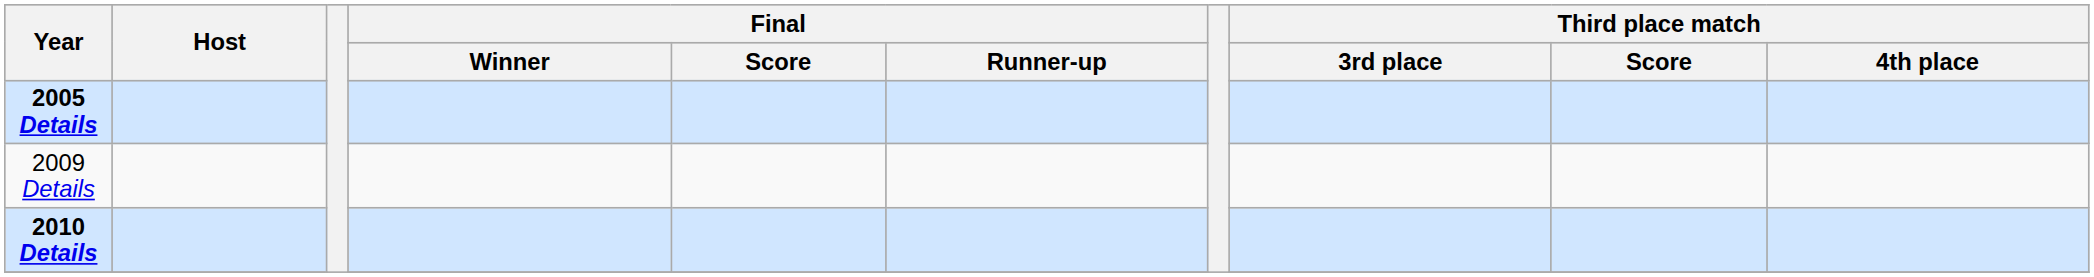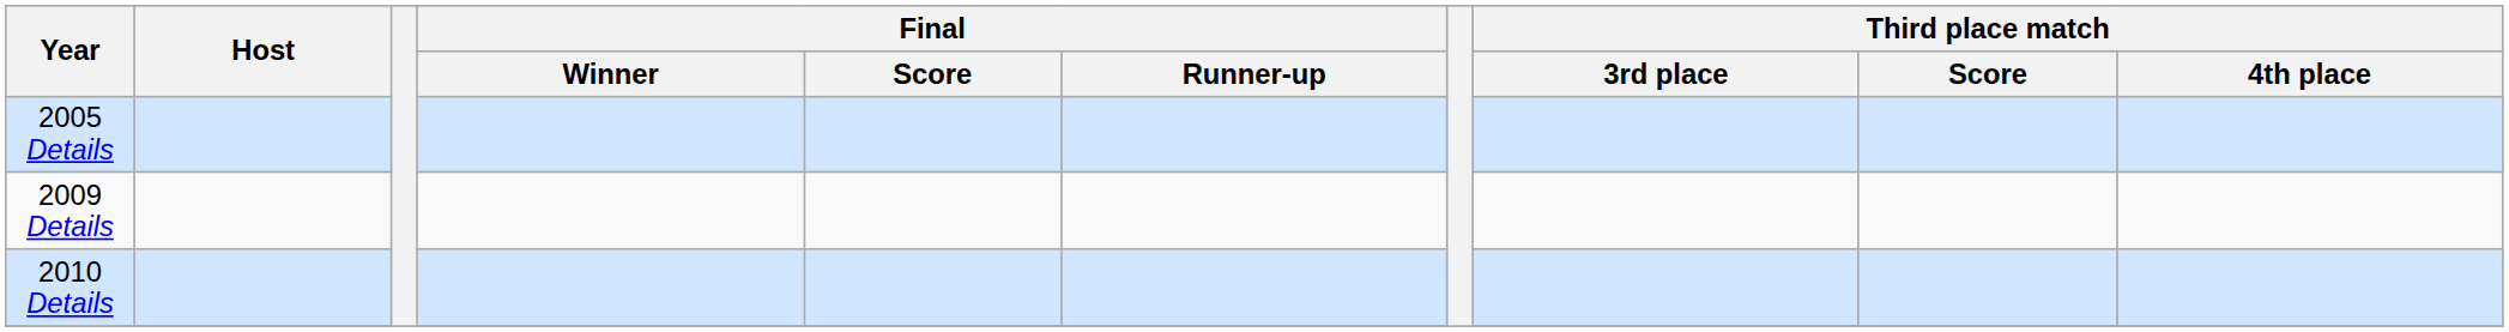2005 Details | Year: bold -> normal
2010 Details | Year: bold -> normal
